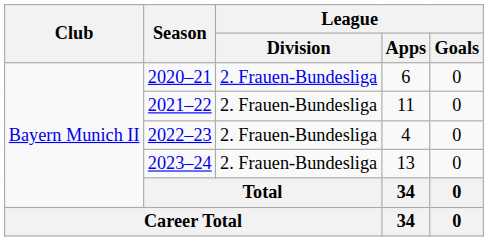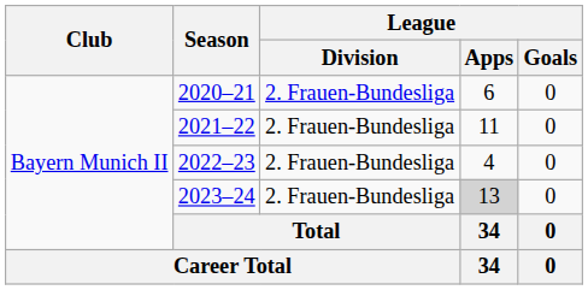2023–24 | League / Apps: no background -> lightgrey background
